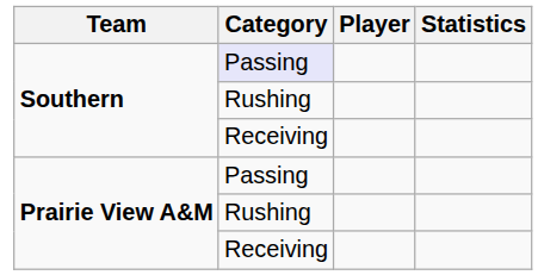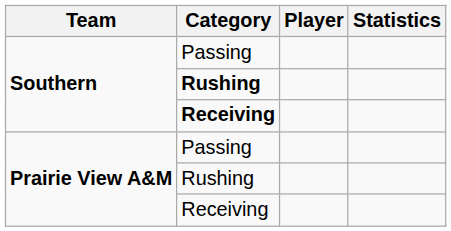Southern / Passing | Category: lavender background -> no background
Southern / Rushing | Category: normal -> bold
Southern / Receiving | Category: normal -> bold
